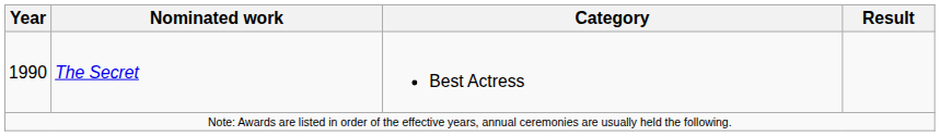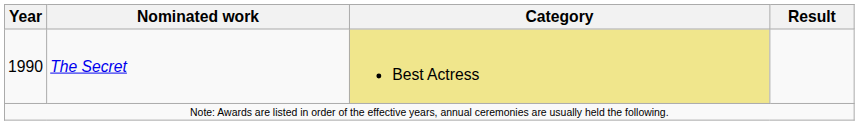1990 | Category: no background -> khaki background
